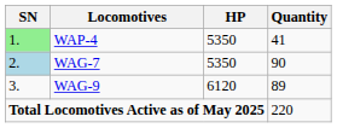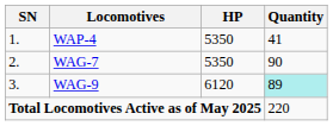WAP-4 | SN: lightgreen background -> no background
WAG-7 | SN: lightblue background -> no background
WAG-9 | Quantity: no background -> paleturquoise background
